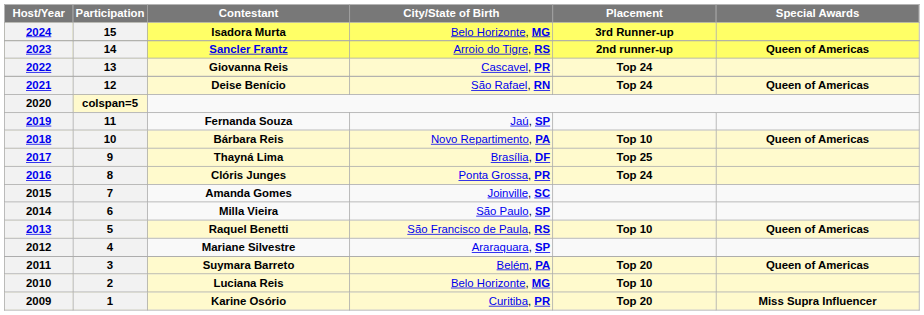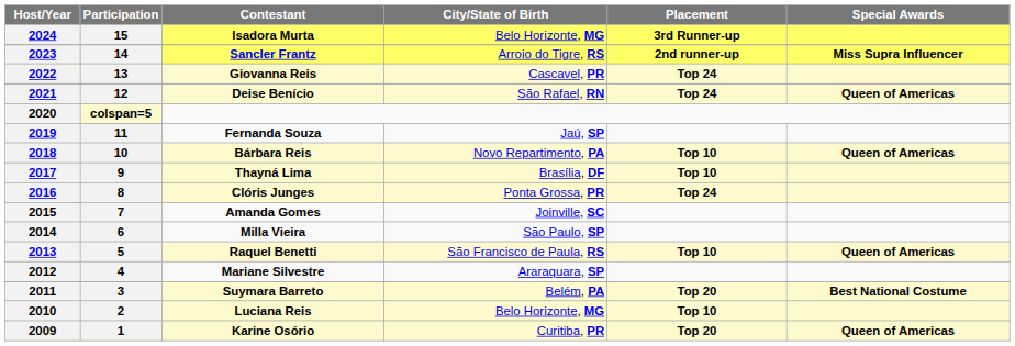2023 | Special Awards: Queen of Americas -> Miss Supra Influencer
2017 | Placement: Top 25 -> Top 10
2011 | Special Awards: Queen of Americas -> Best National Costume
2009 | Special Awards: Miss Supra Influencer -> Queen of Americas
